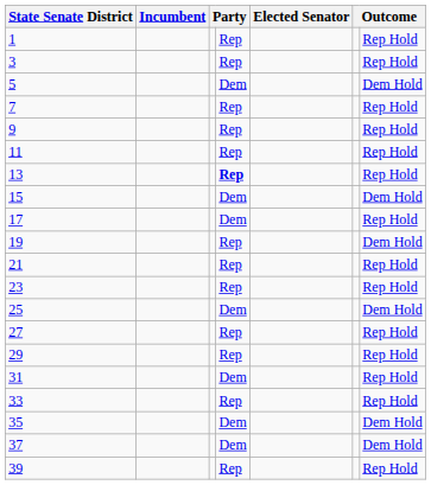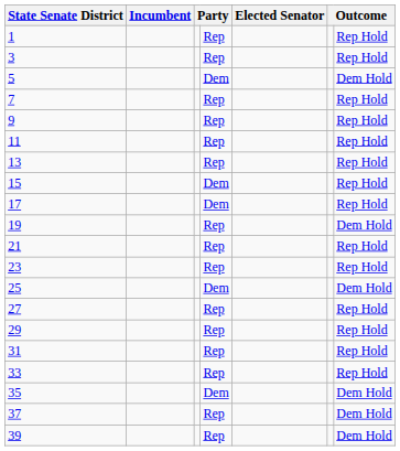13 | column 4: bold -> normal
15 | column 7: Dem Hold -> Rep Hold
31 | column 4: Dem -> Rep
37 | column 4: Dem -> Rep
39 | column 7: Rep Hold -> Dem Hold
